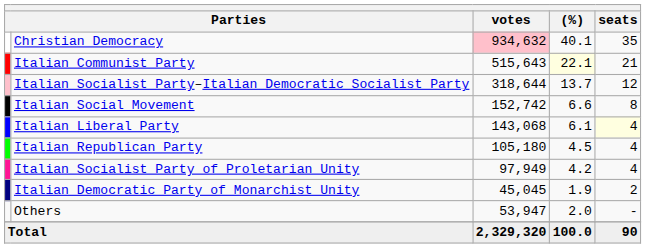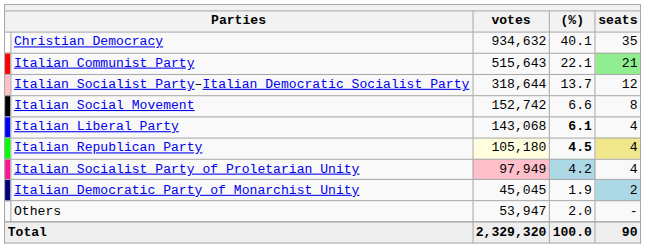Christian Democracy | votes: pink background -> no background
Italian Communist Party | (%): lightyellow background -> no background
Italian Communist Party | seats: no background -> lightgreen background
Italian Liberal Party | (%): normal -> bold
Italian Liberal Party | seats: lightyellow background -> no background
Italian Republican Party | votes: no background -> lightyellow background
Italian Republican Party | (%): normal -> bold
Italian Republican Party | seats: no background -> khaki background
Italian Socialist Party of Proletarian Unity | votes: no background -> pink background
Italian Socialist Party of Proletarian Unity | (%): no background -> lightblue background
Italian Democratic Party of Monarchist Unity | seats: no background -> lightblue background
